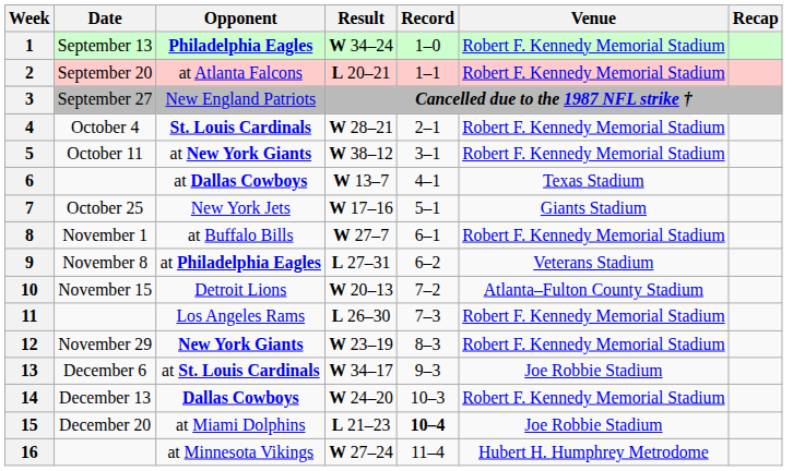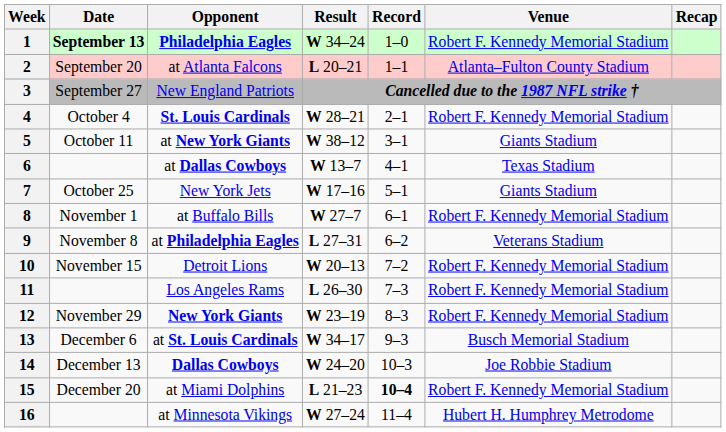1 | Date: normal -> bold
2 | Venue: Robert F. Kennedy Memorial Stadium -> Atlanta–Fulton County Stadium
5 | Venue: Robert F. Kennedy Memorial Stadium -> Giants Stadium
10 | Venue: Atlanta–Fulton County Stadium -> Robert F. Kennedy Memorial Stadium
13 | Venue: Joe Robbie Stadium -> Busch Memorial Stadium
14 | Venue: Robert F. Kennedy Memorial Stadium -> Joe Robbie Stadium
15 | Venue: Joe Robbie Stadium -> Robert F. Kennedy Memorial Stadium
